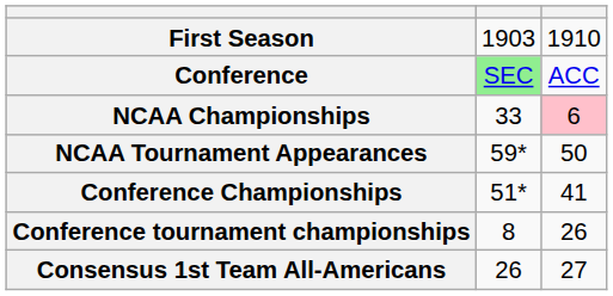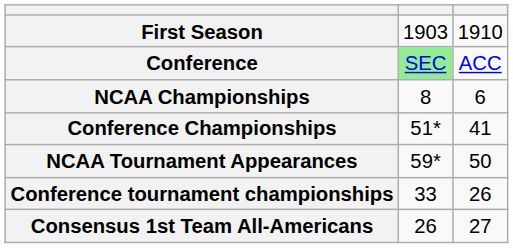NCAA Championships | column 2: 33 -> 8
NCAA Championships | column 3: pink background -> no background
rows swapped: NCAA Tournament Appearances <-> Conference Championships
Conference tournament championships | column 2: 8 -> 33
